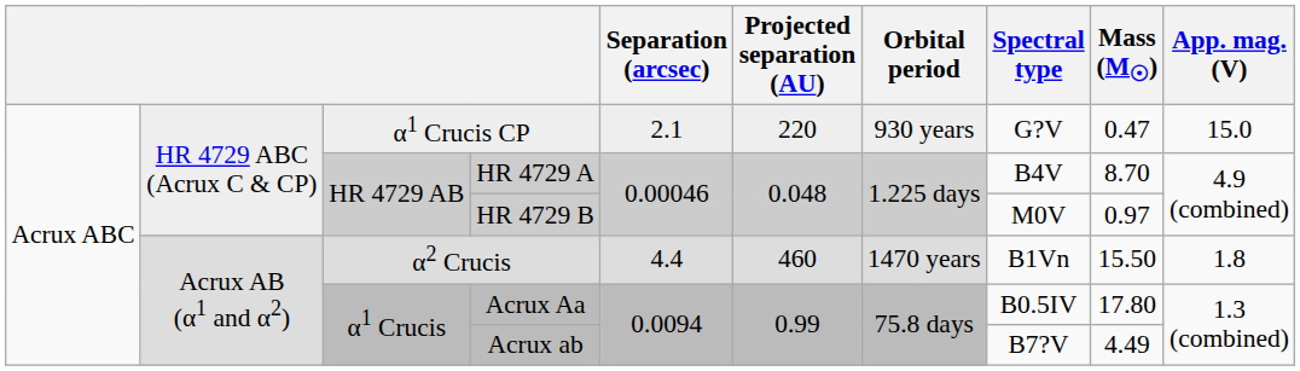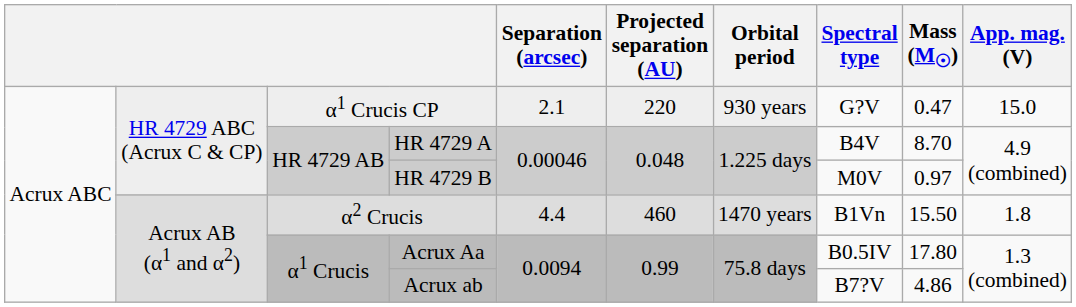Acrux ab | Mass (M☉): 4.49 -> 4.86
